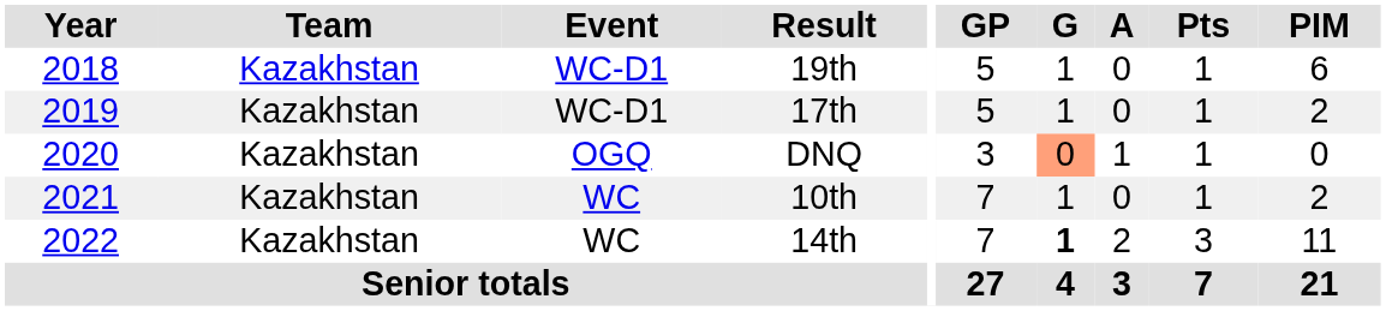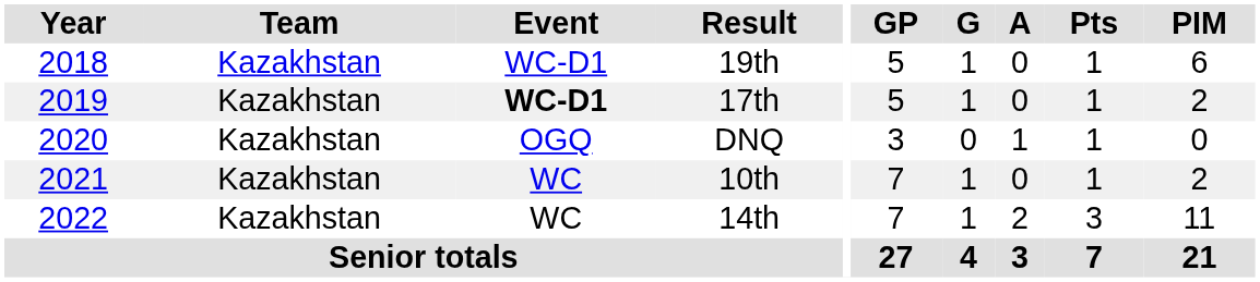17th | Event: normal -> bold
DNQ | G: lightsalmon background -> no background
14th | G: bold -> normal
